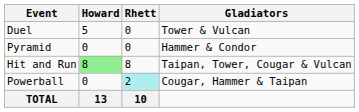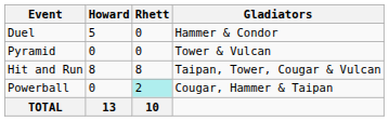Duel | Gladiators: Tower & Vulcan -> Hammer & Condor
Pyramid | Gladiators: Hammer & Condor -> Tower & Vulcan
Hit and Run | Howard: lightgreen background -> no background
